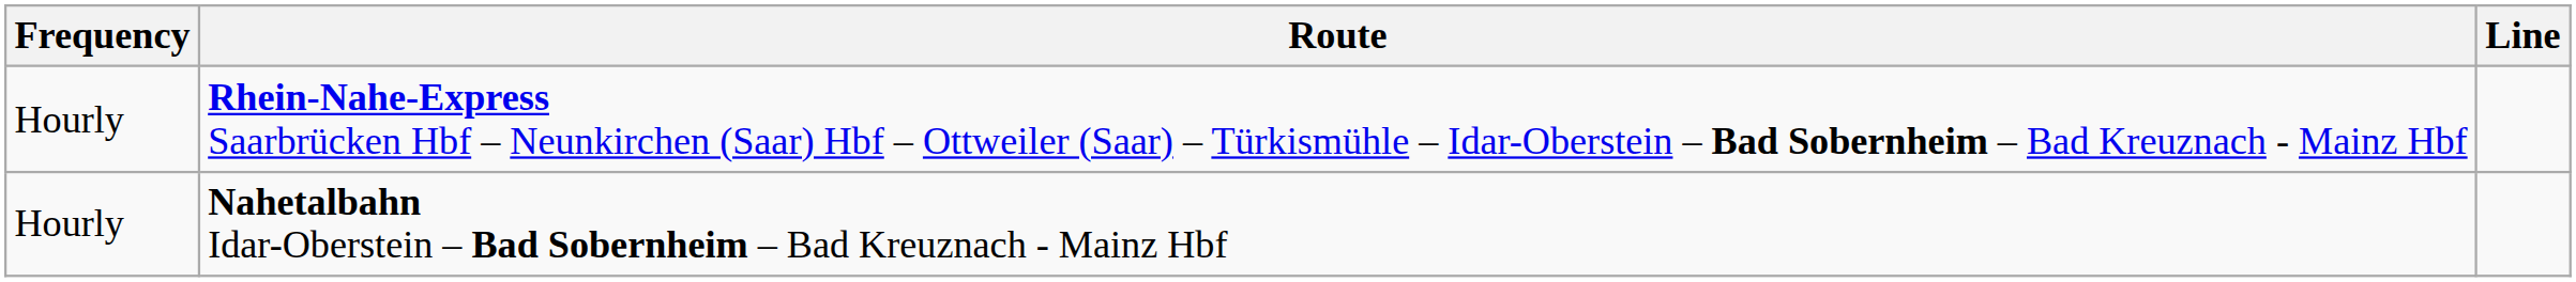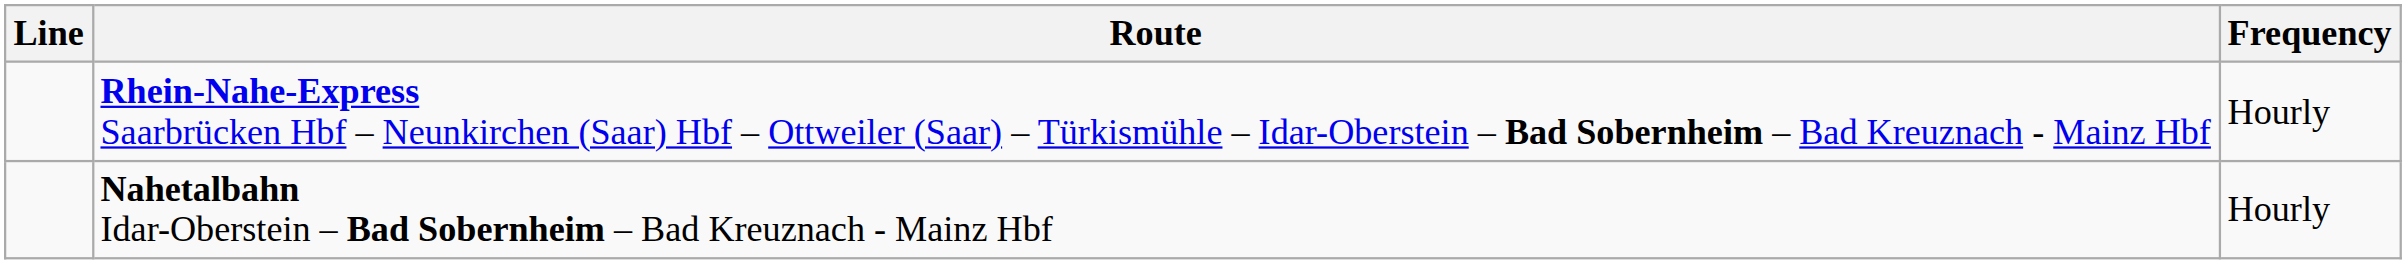columns swapped: Line <-> Frequency
